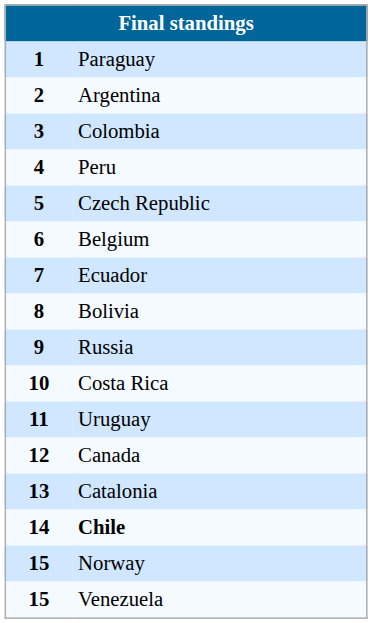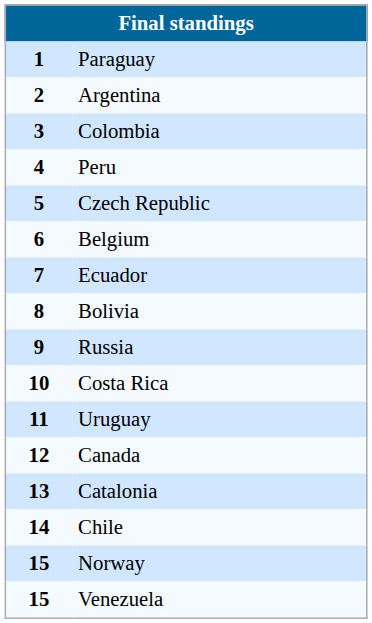Chile | column 2: bold -> normal
